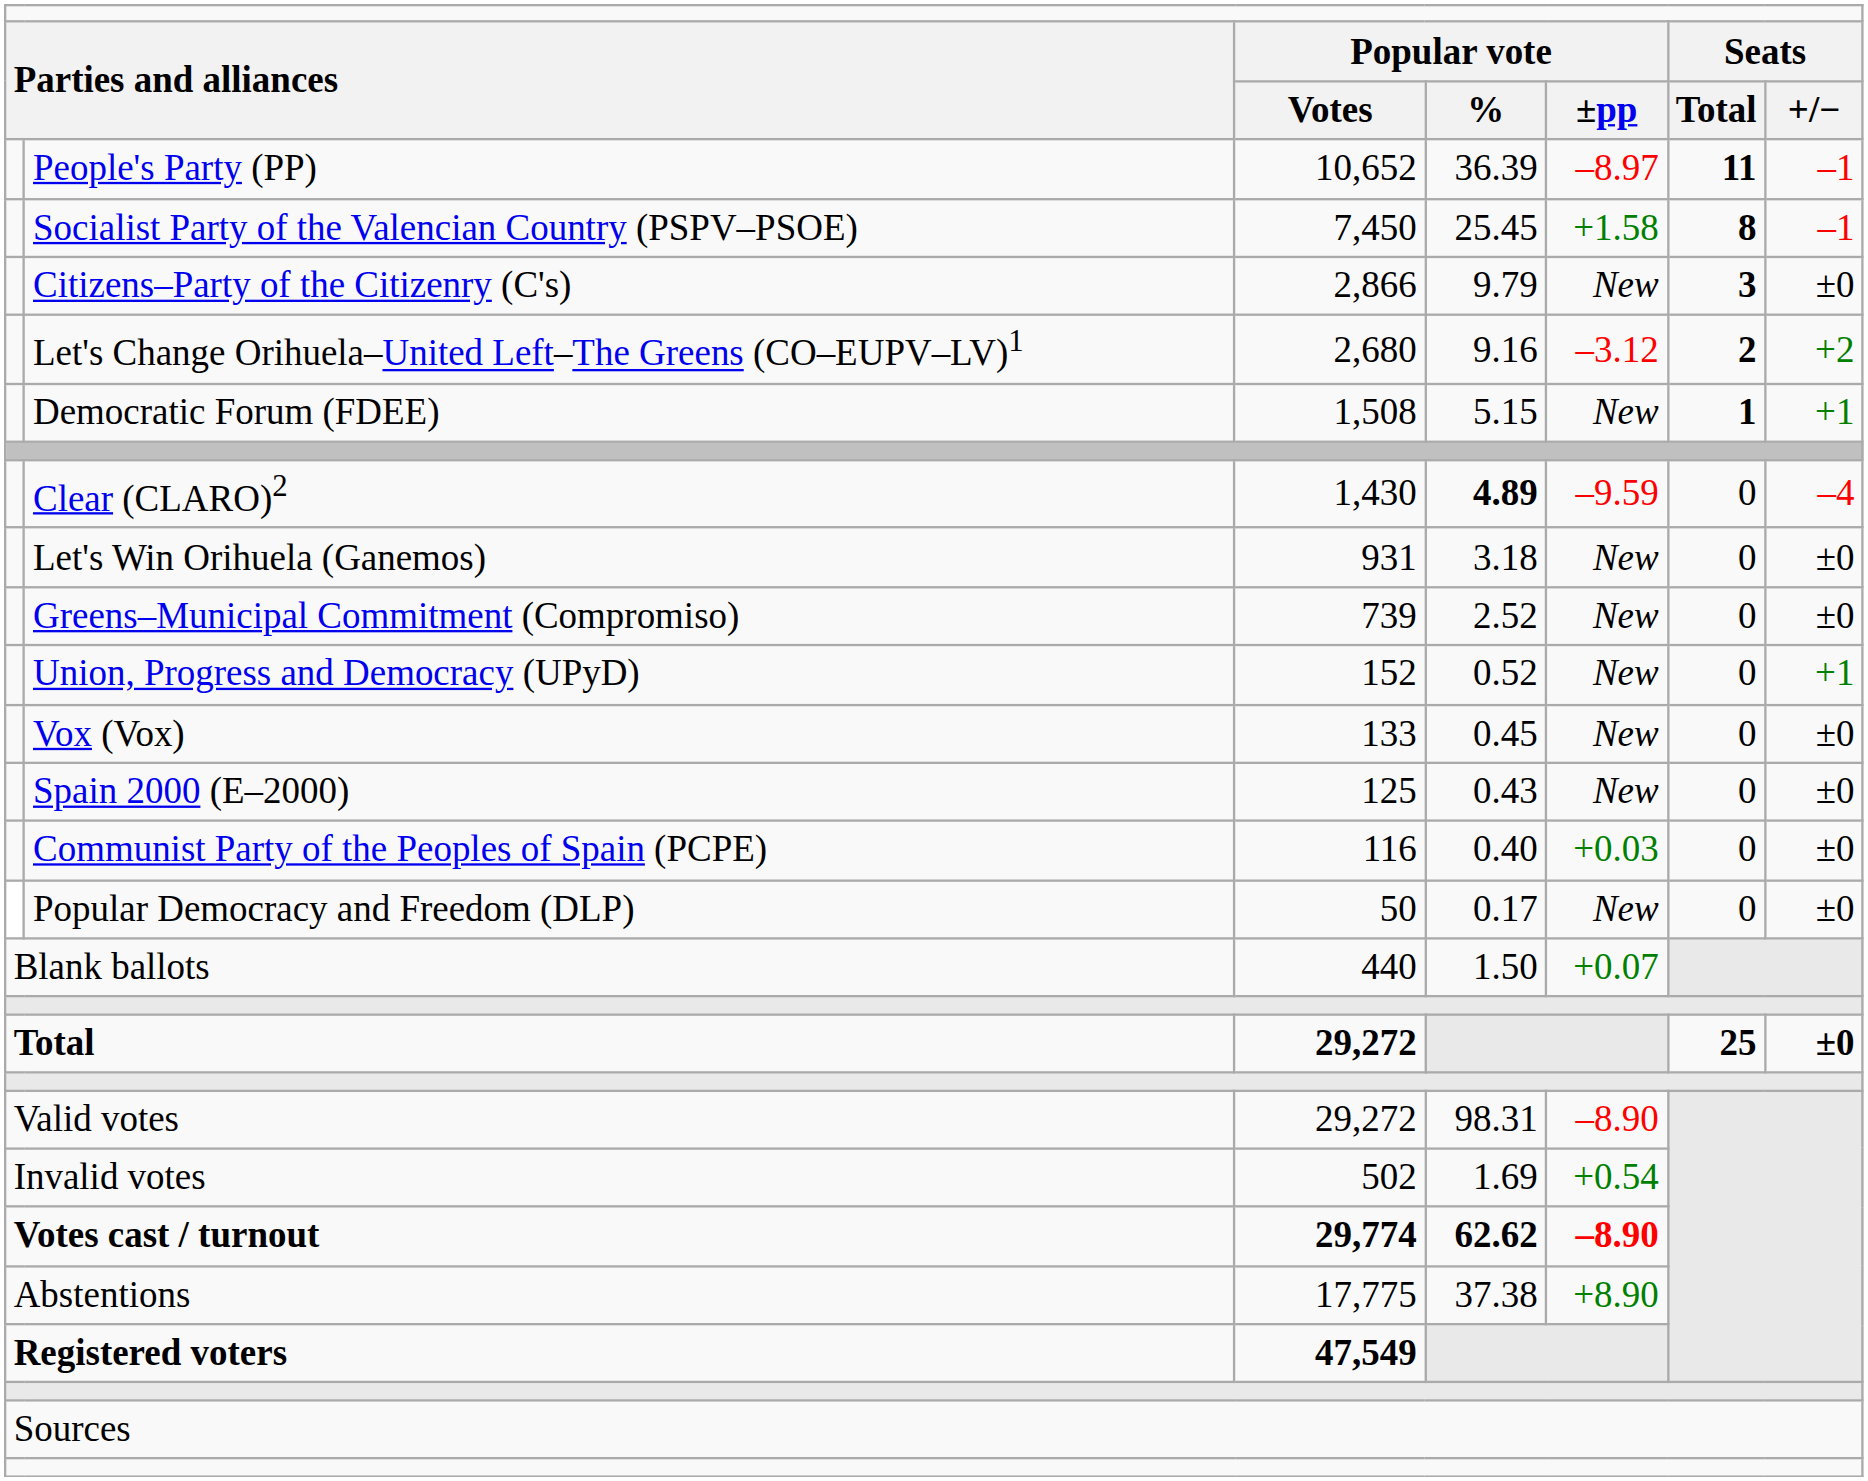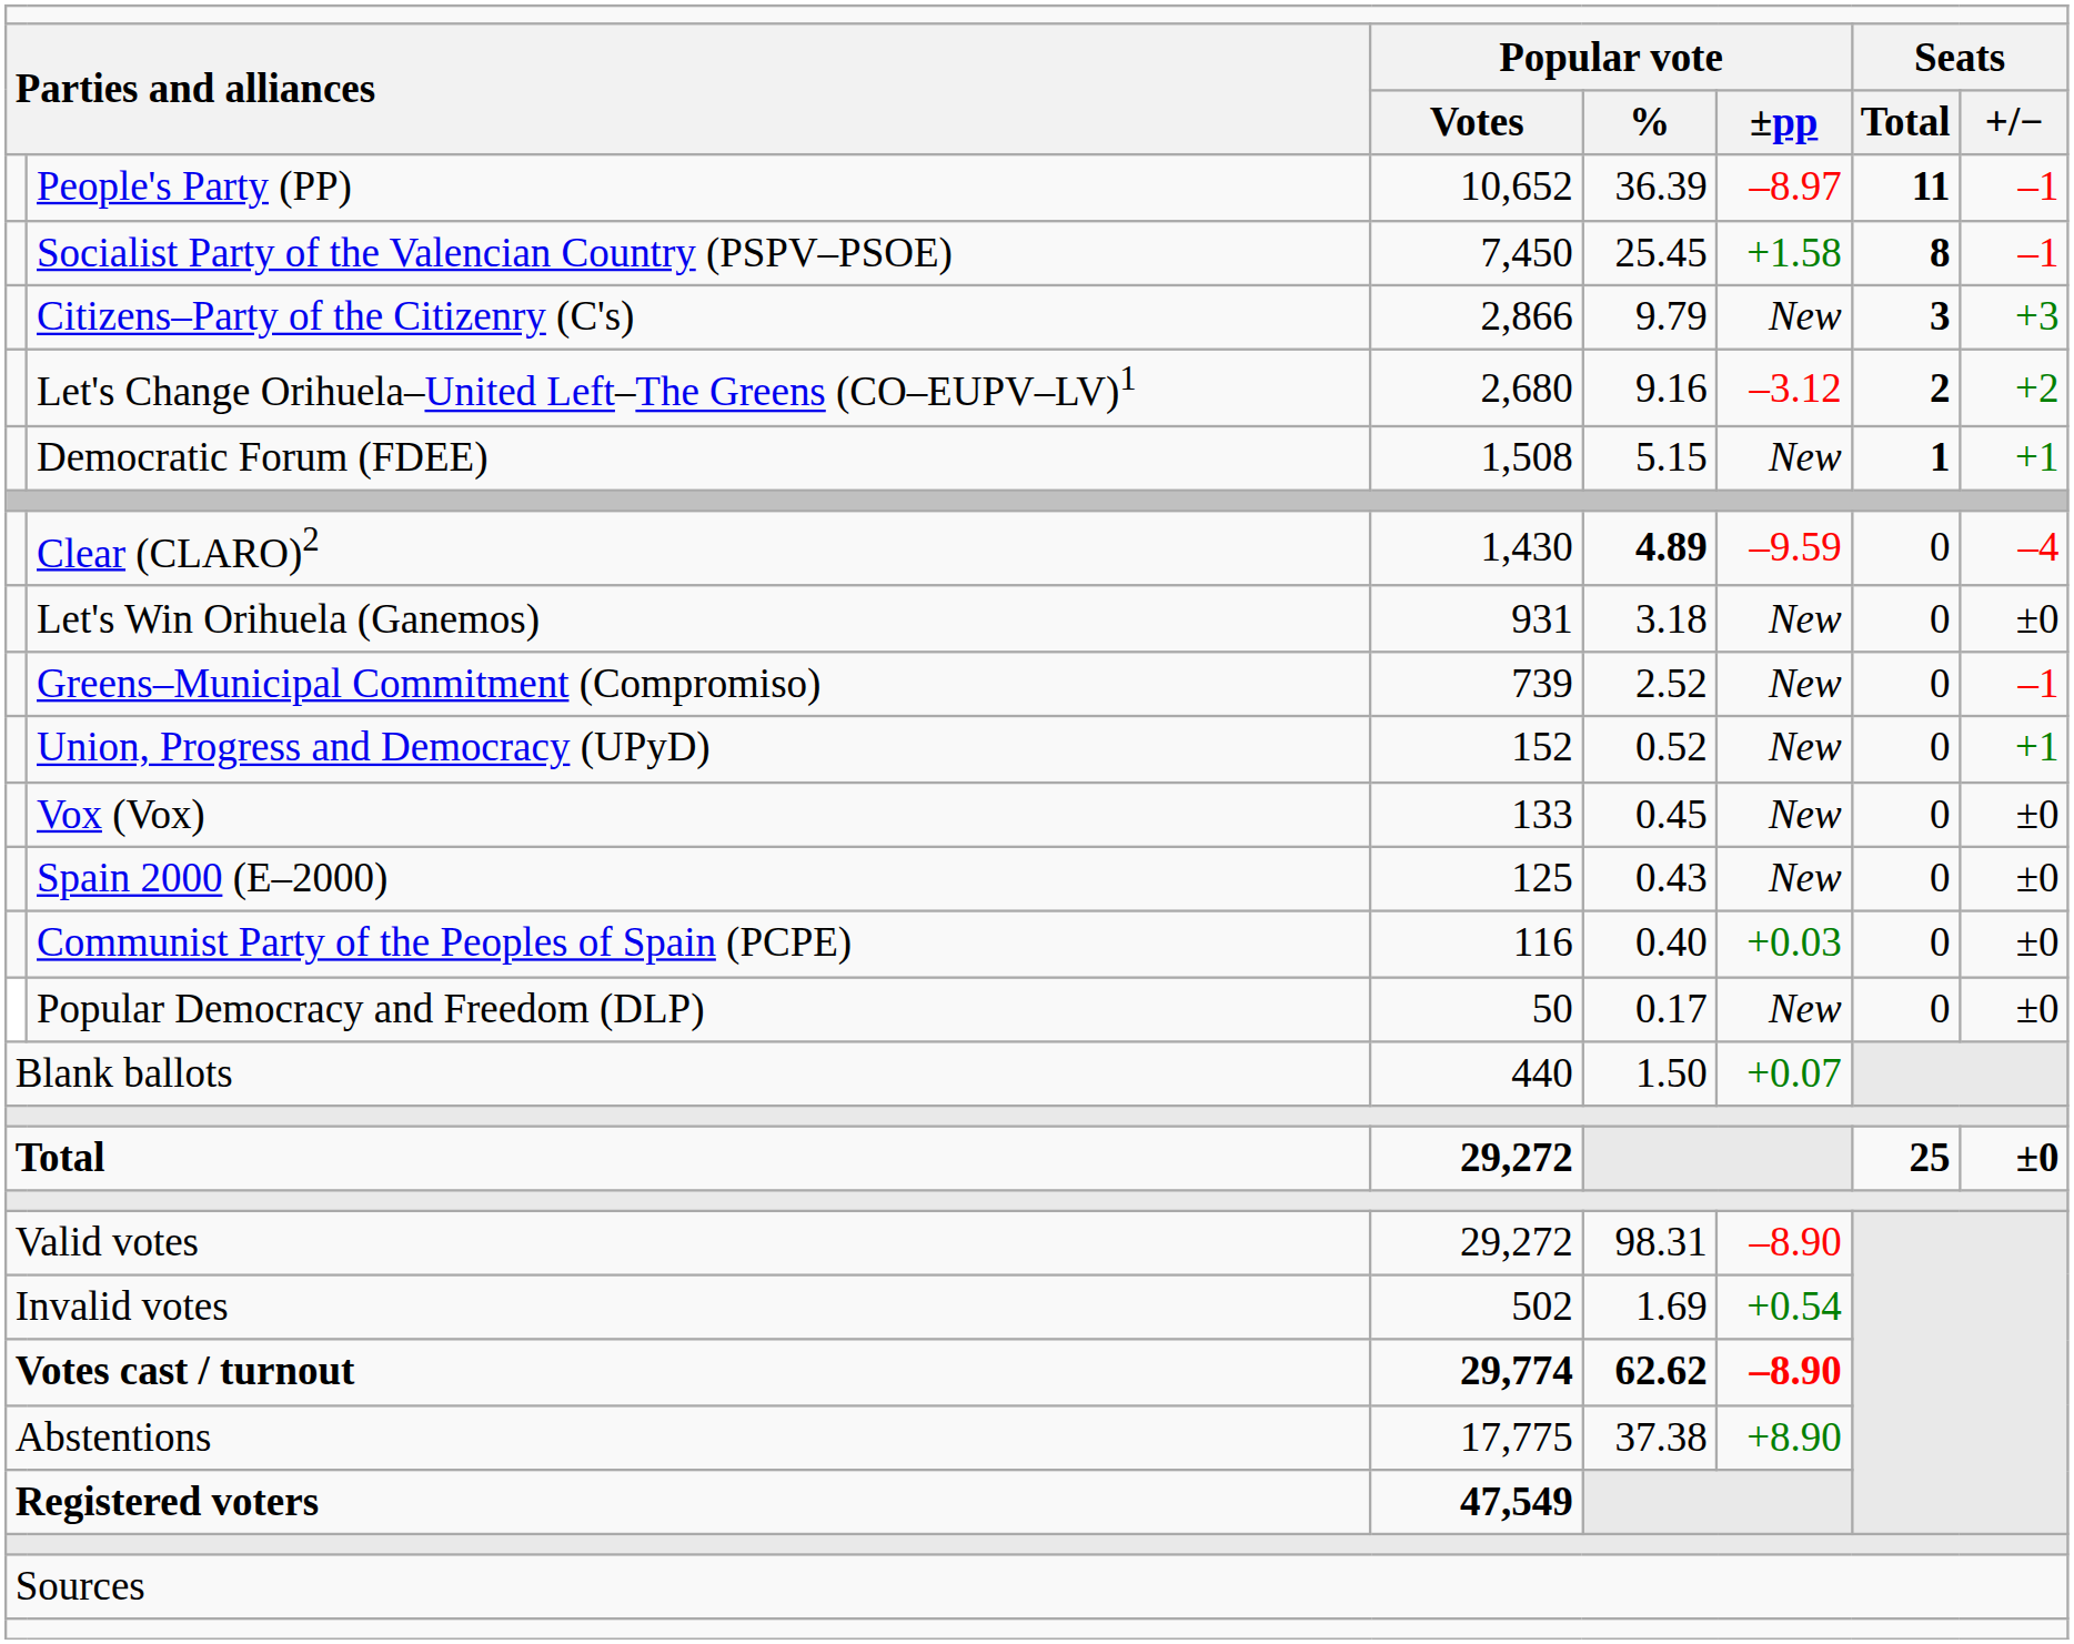Citizens–Party of the Citizenry (C's) | column 7: ±0 -> +3
Greens–Municipal Commitment (Compromiso) | column 7: ±0 -> –1
